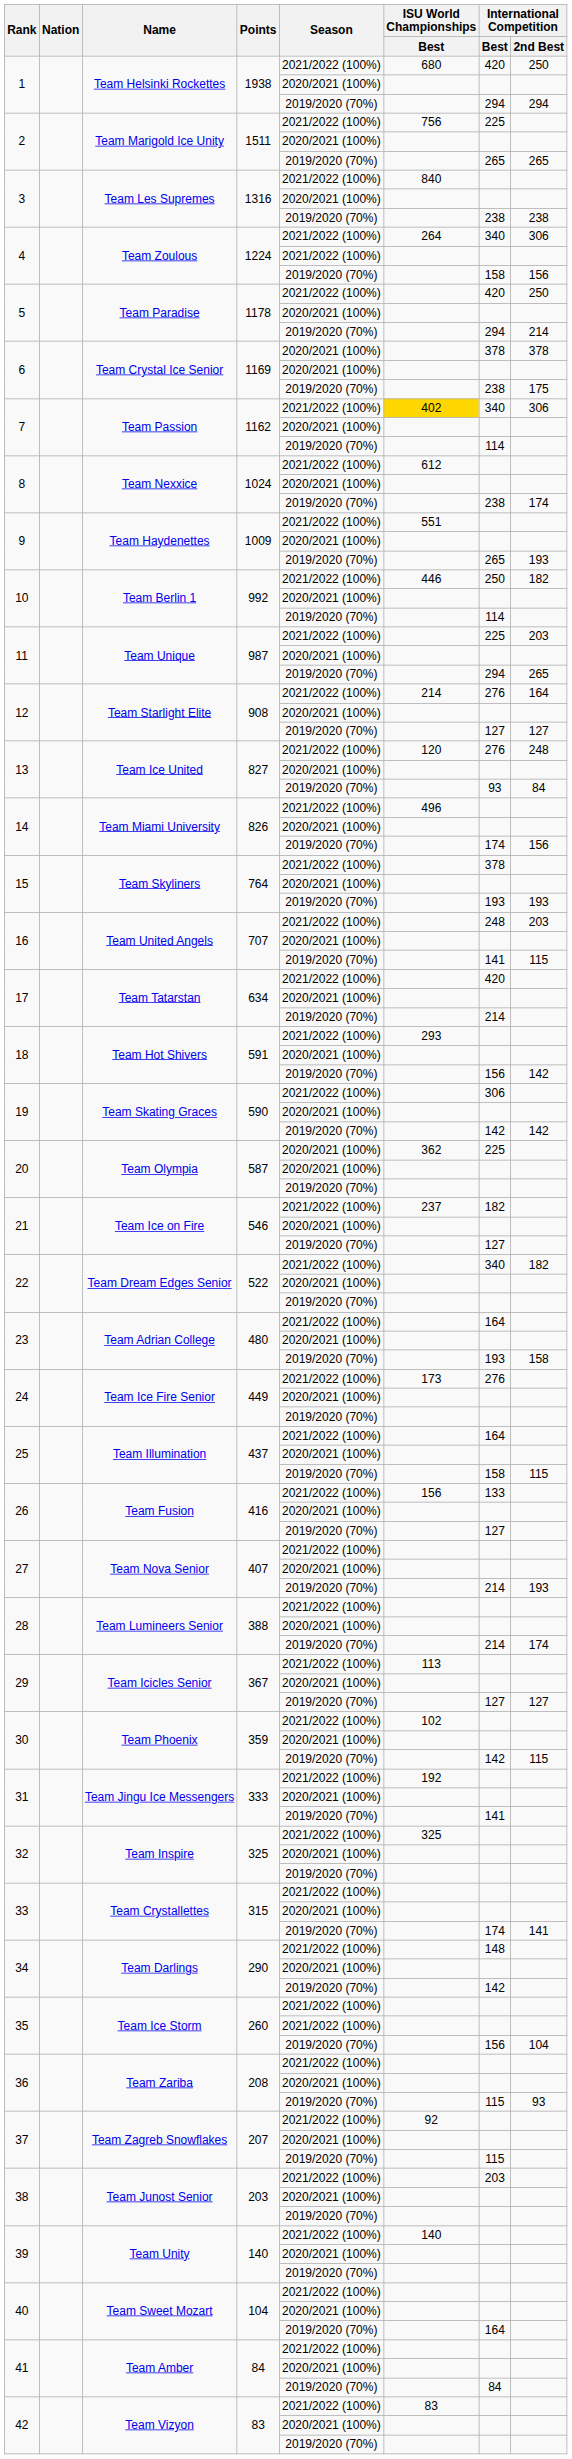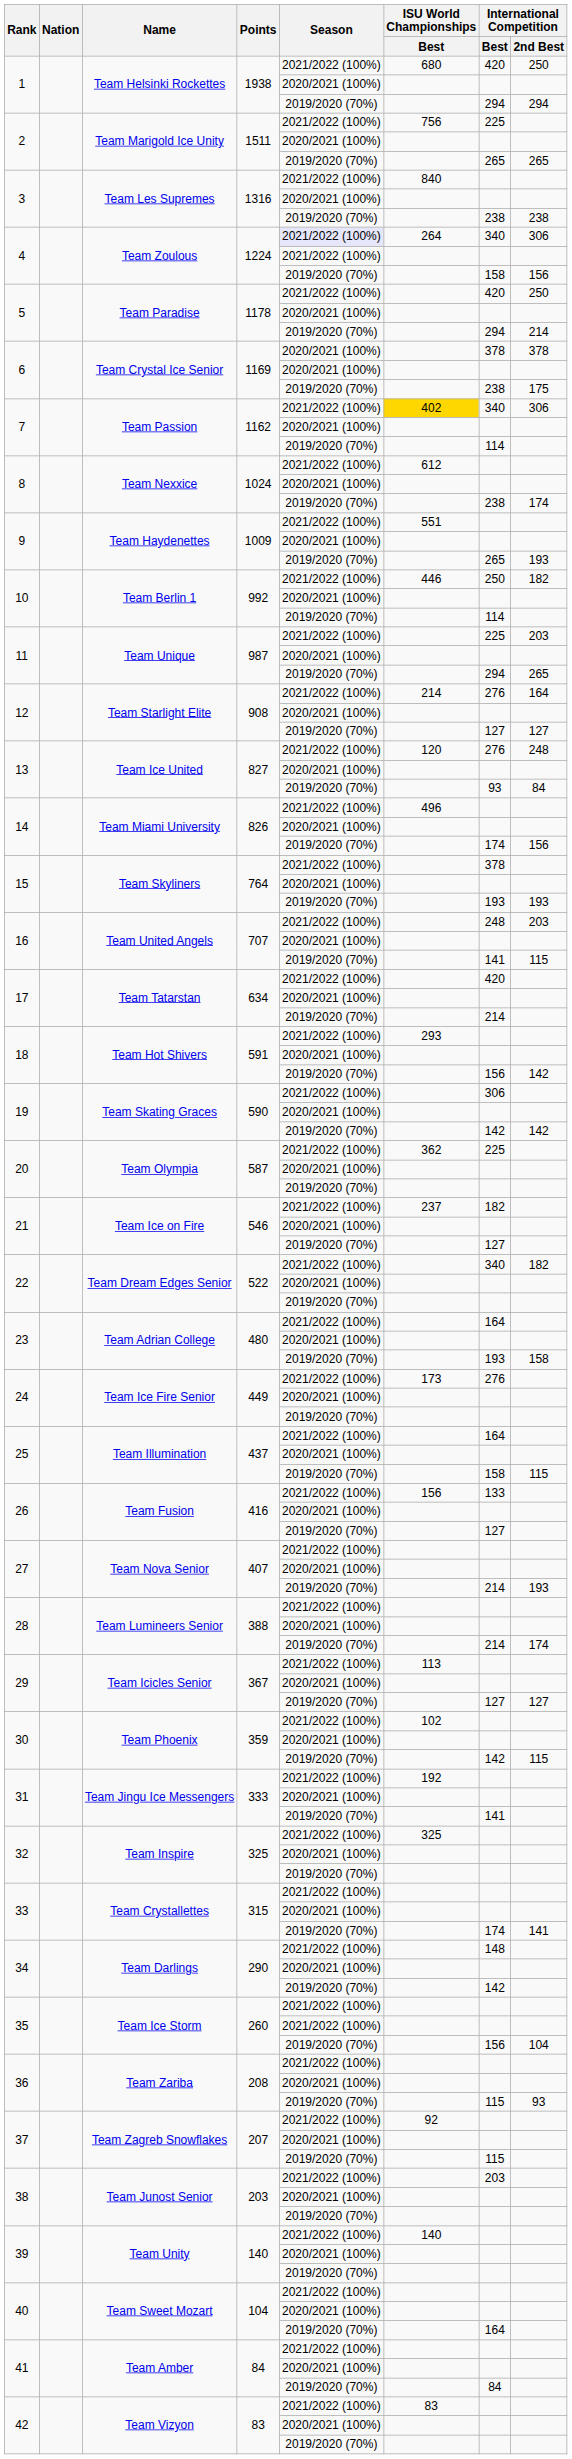row 12 | Season: no background -> lavender background
row 60 | Season: 2020/2021 (100%) -> 2021/2022 (100%)
